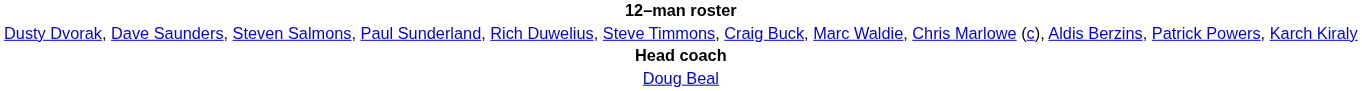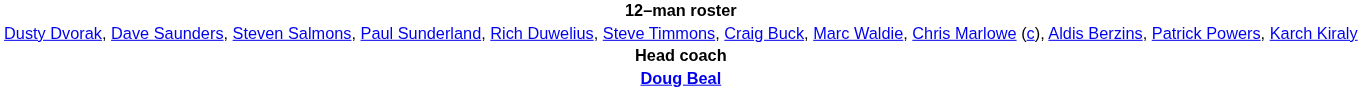row 4 | column 1: normal -> bold
